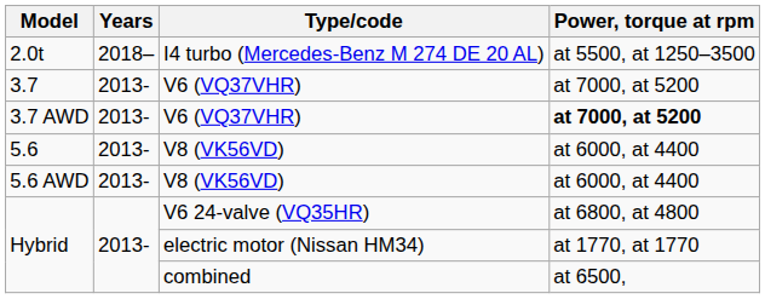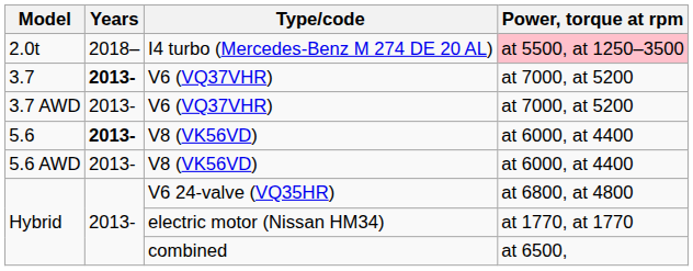2.0t | Power, torque at rpm: no background -> pink background
3.7 | Years: normal -> bold
3.7 AWD | Power, torque at rpm: bold -> normal
5.6 | Years: normal -> bold
